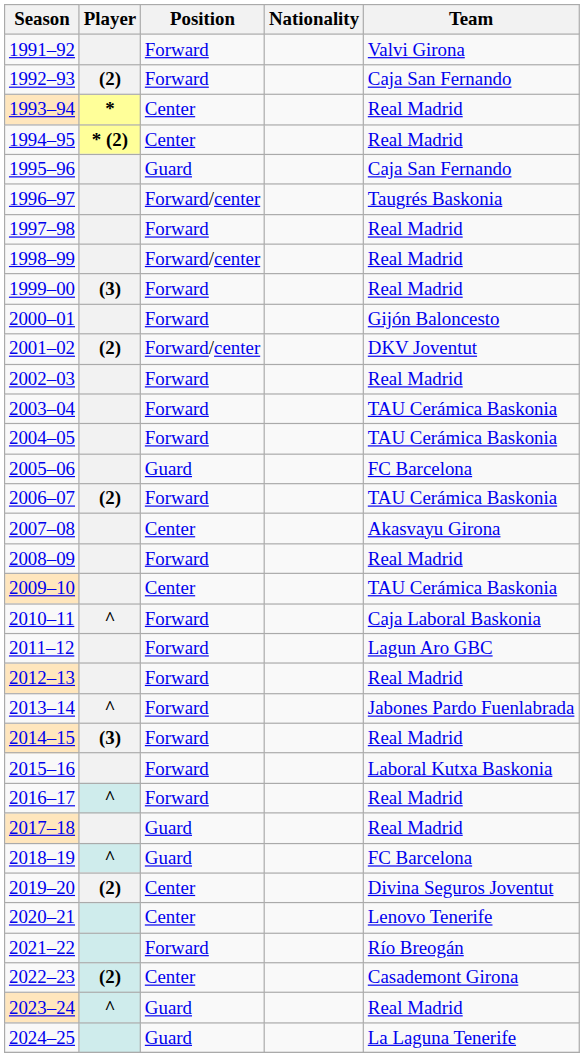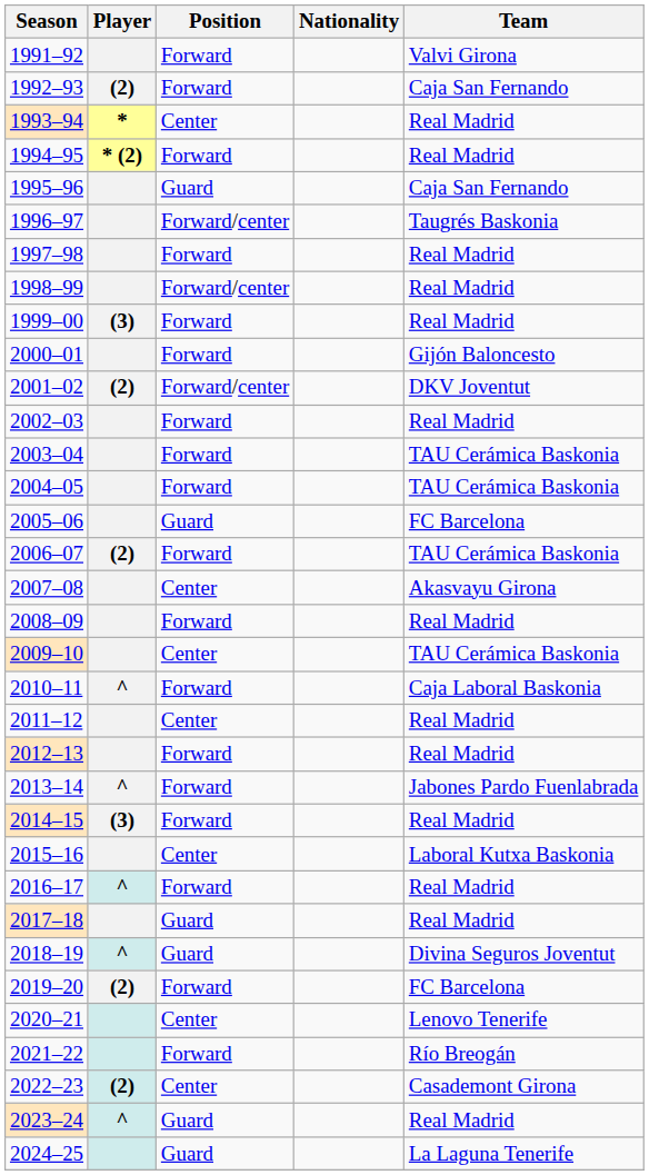1994–95 | Position: Center -> Forward
2011–12 | Position: Forward -> Center
2011–12 | Team: Lagun Aro GBC -> Real Madrid
2015–16 | Position: Forward -> Center
2018–19 | Team: FC Barcelona -> Divina Seguros Joventut
2019–20 | Position: Center -> Forward
2019–20 | Team: Divina Seguros Joventut -> FC Barcelona
